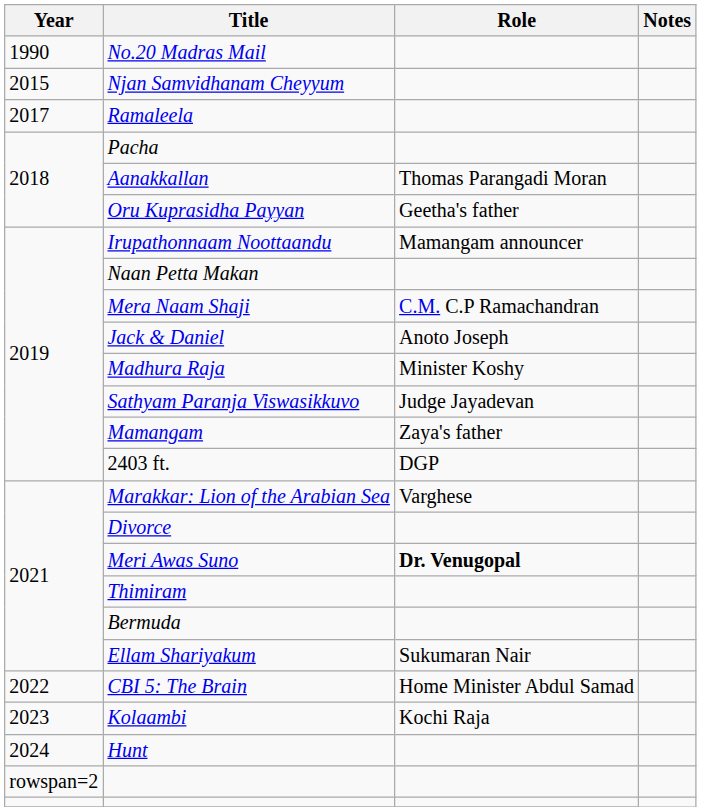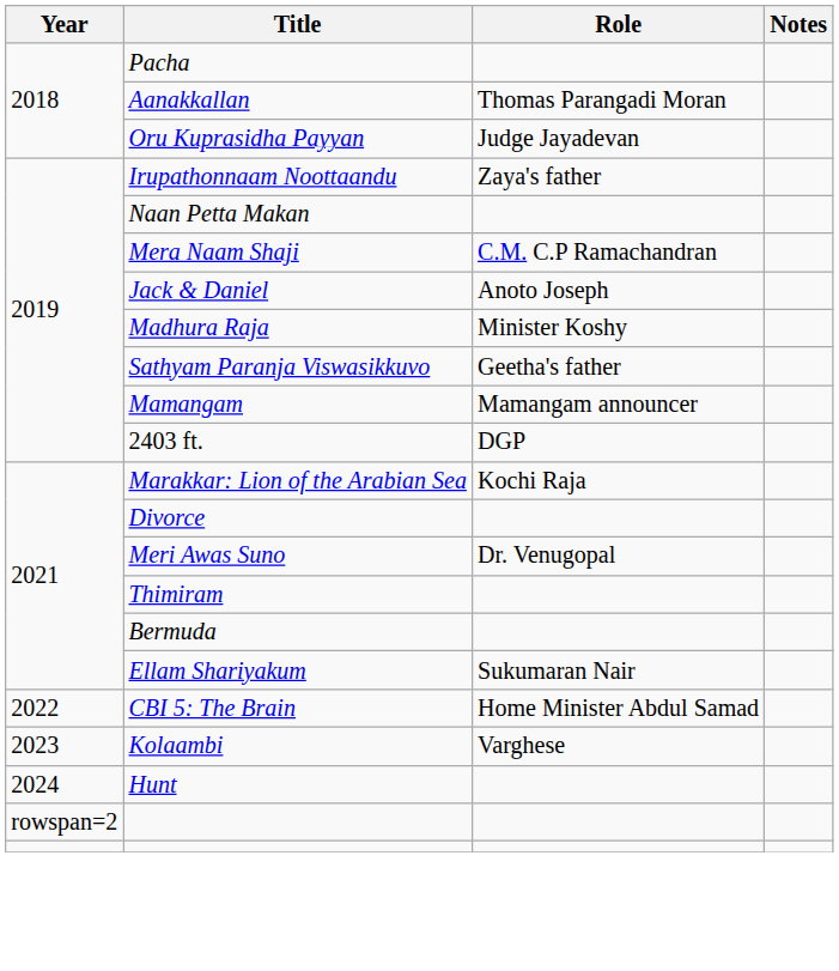- row: 1990 | No.20 Madras Mail
- row: 2015 | Njan Samvidhanam Cheyyum
- row: 2017 | Ramaleela
Oru Kuprasidha Payyan | Role: Geetha's father -> Judge Jayadevan
Irupathonnaam Noottaandu | Role: Mamangam announcer -> Zaya's father
Sathyam Paranja Viswasikkuvo | Role: Judge Jayadevan -> Geetha's father
Mamangam | Role: Zaya's father -> Mamangam announcer
Marakkar: Lion of the Arabian Sea | Role: Varghese -> Kochi Raja
Meri Awas Suno | Role: bold -> normal
Kolaambi | Role: Kochi Raja -> Varghese
